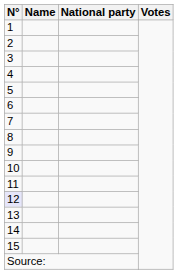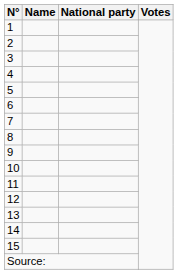12 | N°: lavender background -> no background
